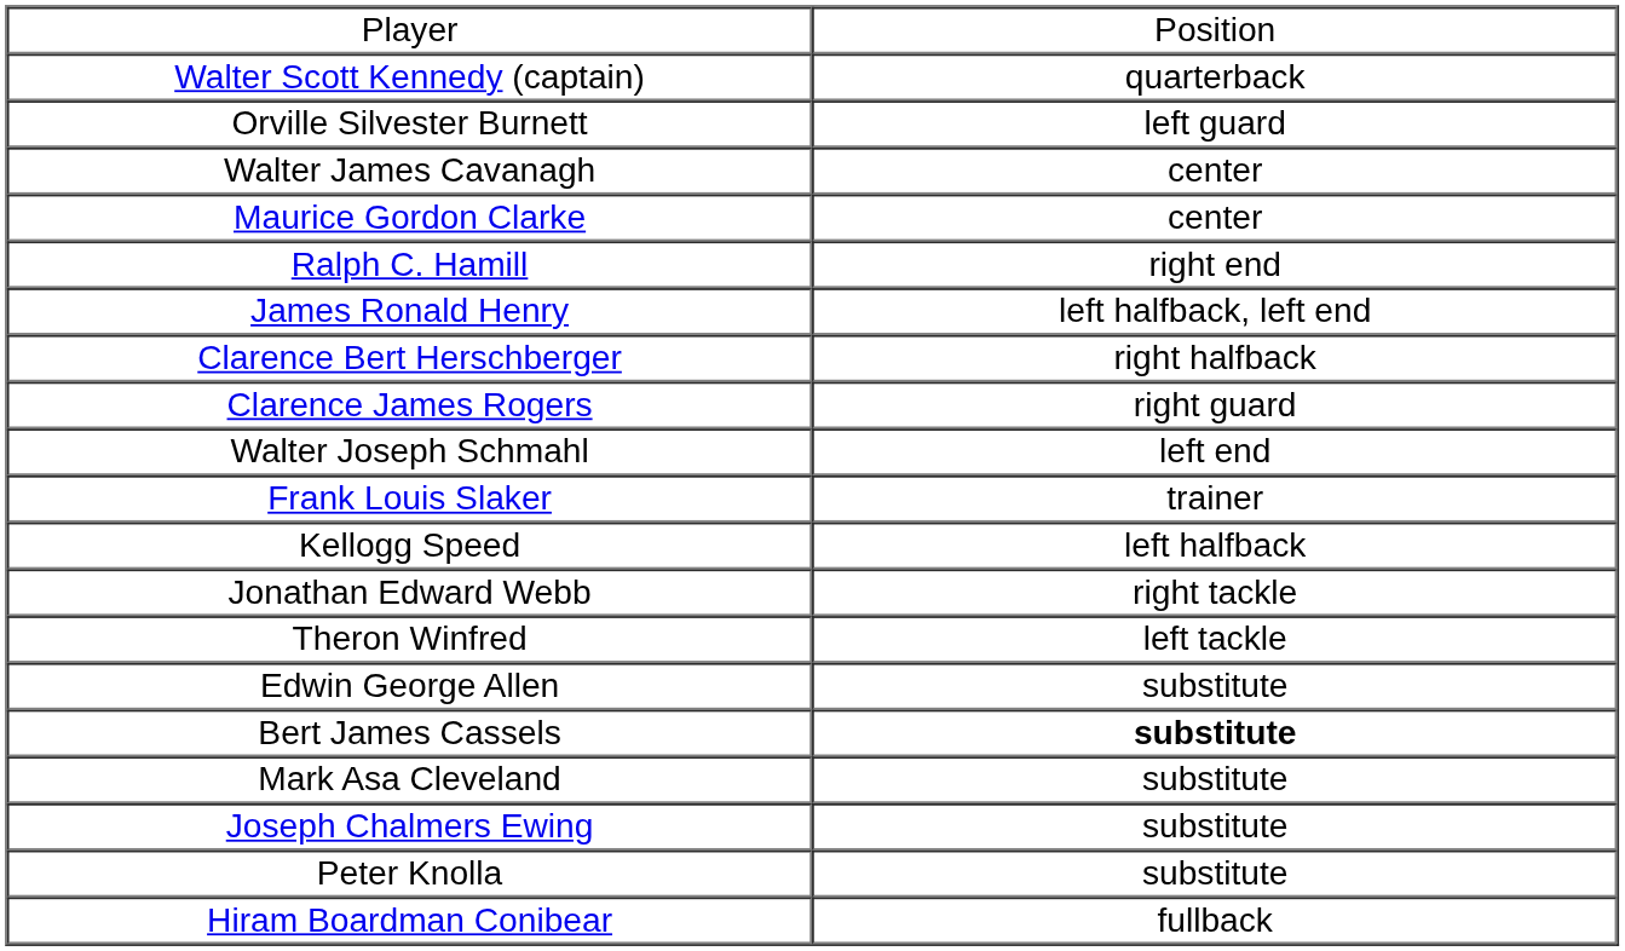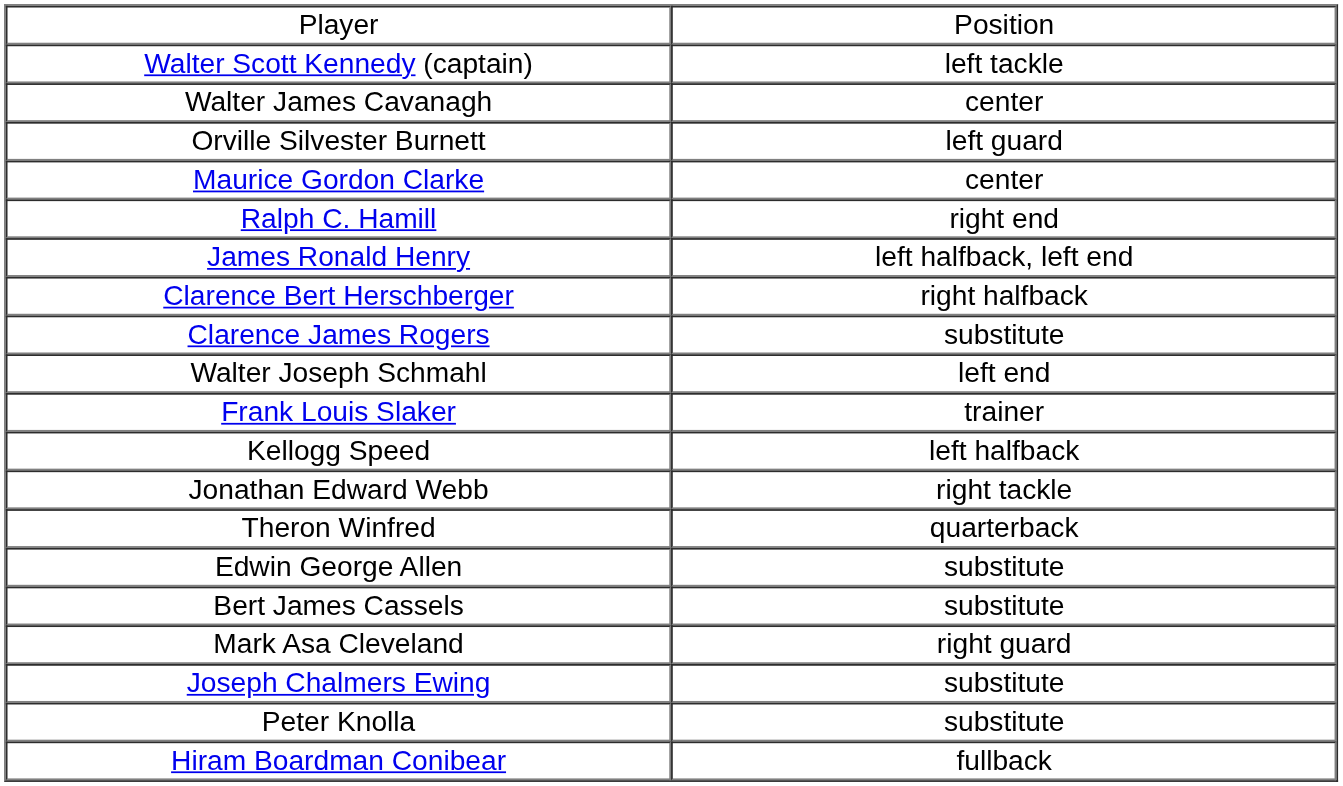Walter Scott Kennedy (captain) | column 2: quarterback -> left tackle
rows swapped: Orville Silvester Burnett <-> Walter James Cavanagh
Clarence James Rogers | column 2: right guard -> substitute
Theron Winfred | column 2: left tackle -> quarterback
Bert James Cassels | column 2: bold -> normal
Mark Asa Cleveland | column 2: substitute -> right guard
